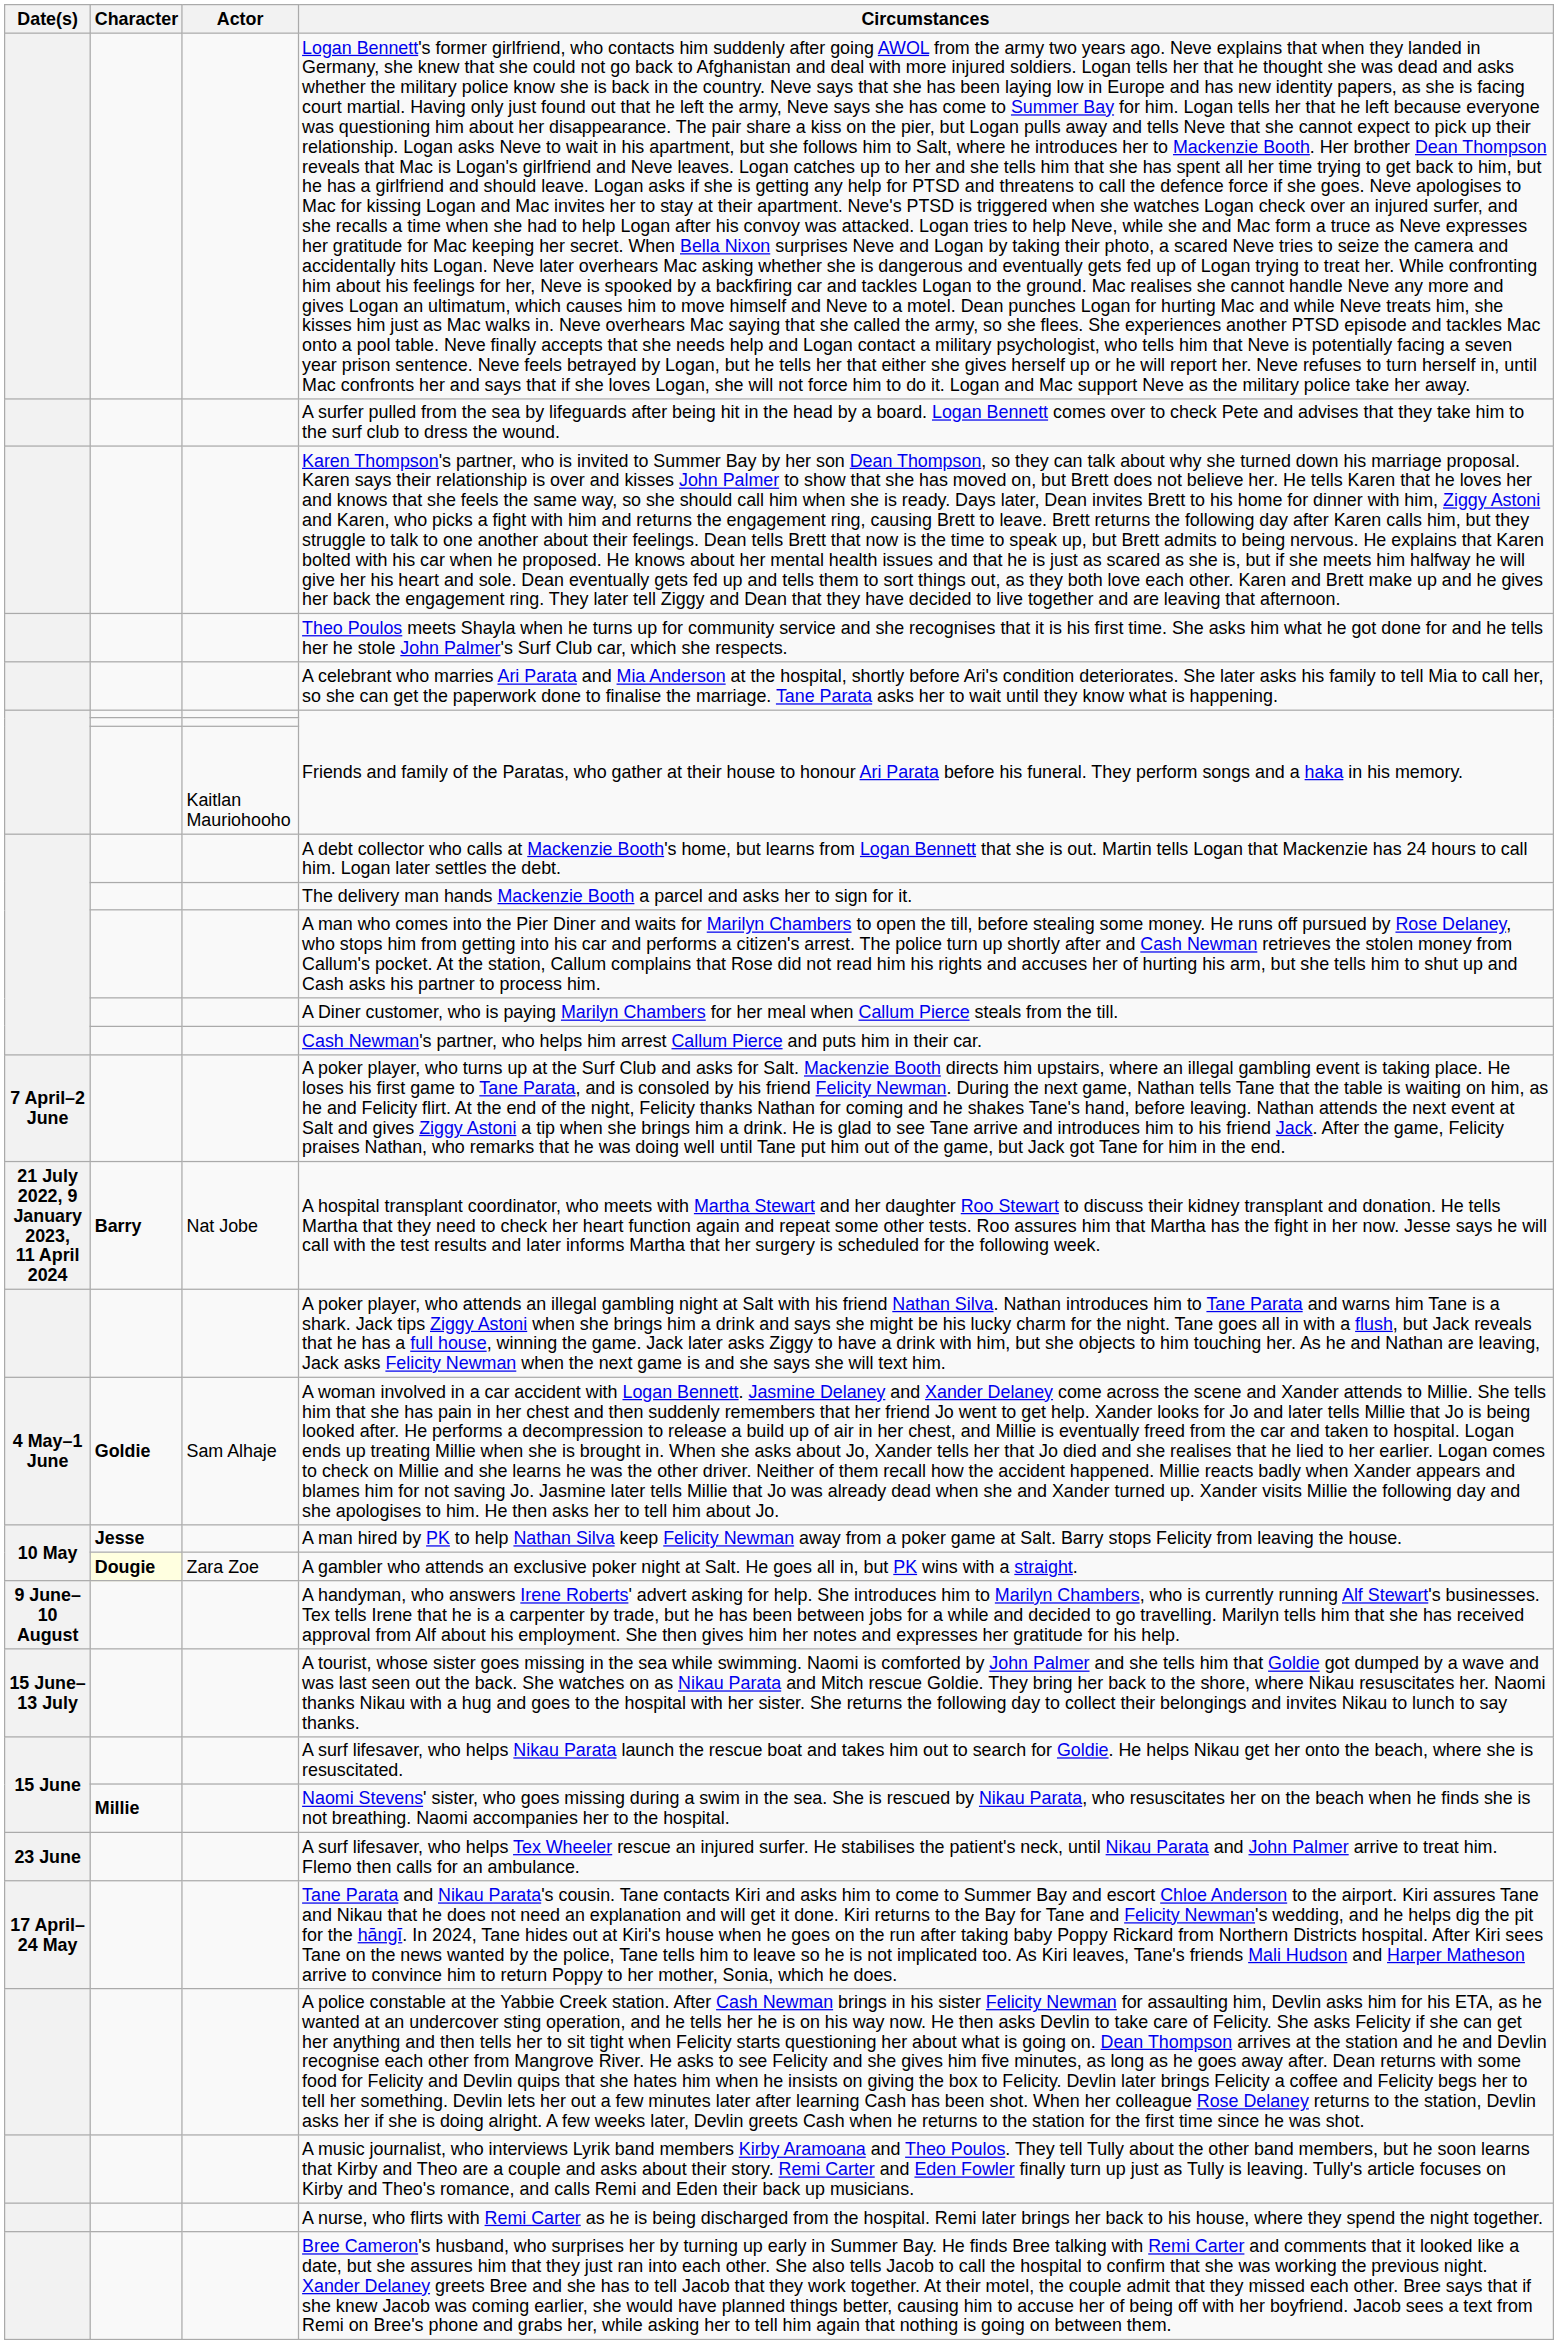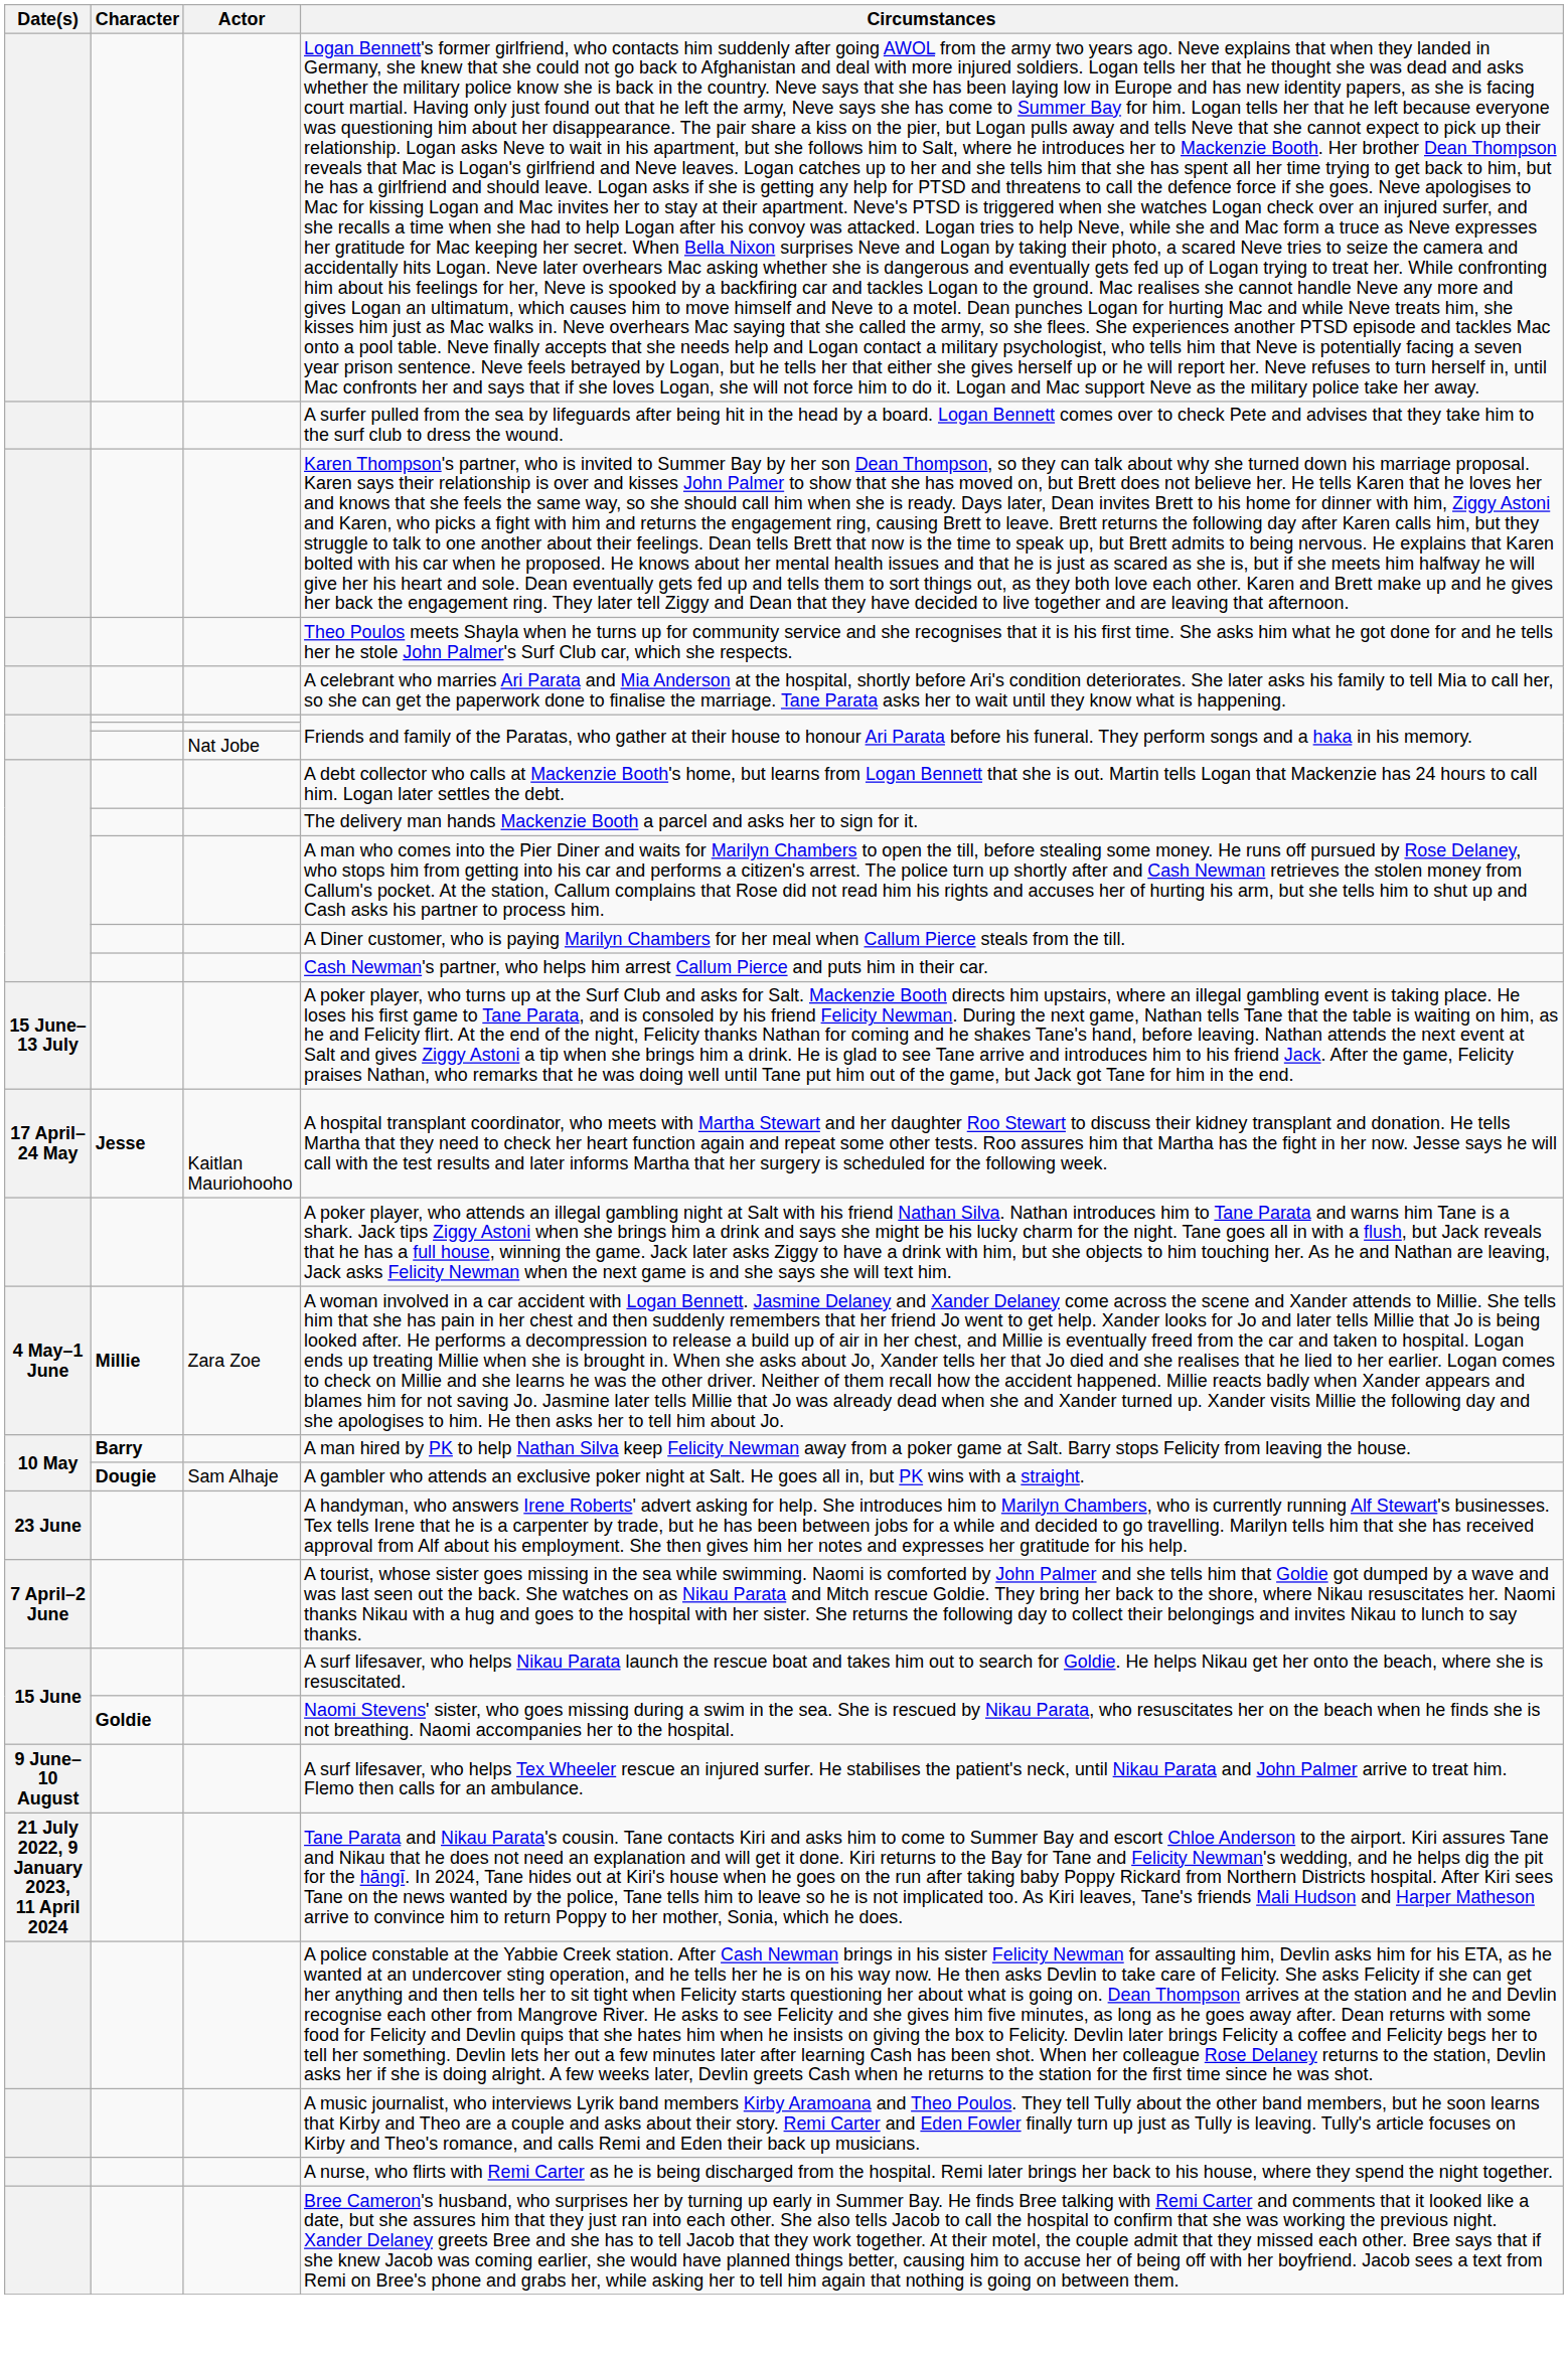row 9 | Actor: Kaitlan Mauriohooho -> Nat Jobe
row 15 | Date(s): 7 April–2 June -> 15 June–13 July
row 16 | Date(s): 21 July 2022, 9 January 2023, 11 April 2024 -> 17 April–24 May
row 16 | Character: Barry -> Jesse
row 16 | Actor: Nat Jobe -> Kaitlan Mauriohooho
row 18 | Character: Goldie -> Millie
row 18 | Actor: Sam Alhaje -> Zara Zoe
row 19 | Character: Jesse -> Barry
row 20 | Character: lightyellow background -> no background
row 20 | Actor: Zara Zoe -> Sam Alhaje
row 21 | Date(s): 9 June–10 August -> 23 June
row 22 | Date(s): 15 June–13 July -> 7 April–2 June
row 24 | Character: Millie -> Goldie
row 25 | Date(s): 23 June -> 9 June–10 August
row 26 | Date(s): 17 April–24 May -> 21 July 2022, 9 January 2023, 11 April 2024
